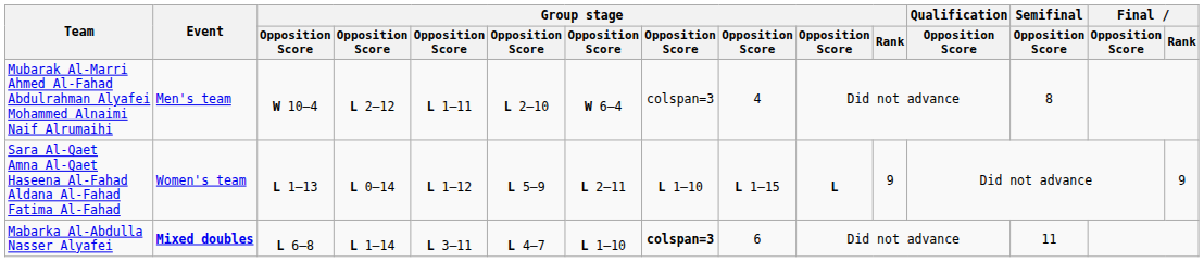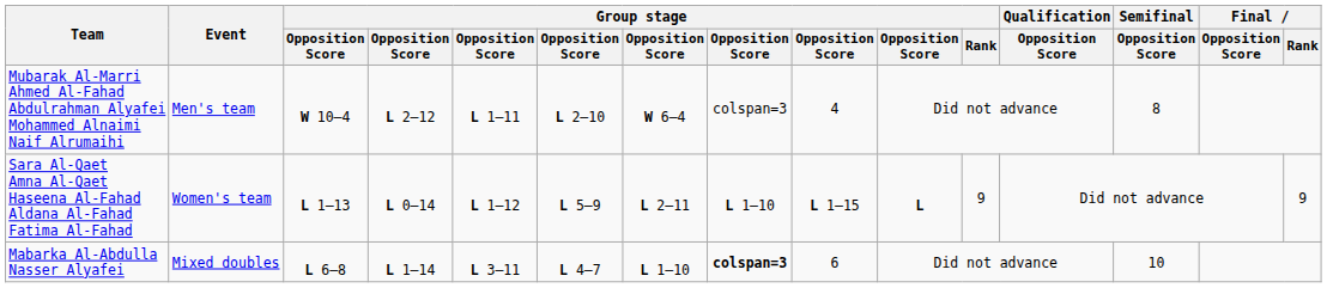Mabarka Al-Abdulla Nasser Alyafei | Event: bold -> normal
Mabarka Al-Abdulla Nasser Alyafei | Semifinal / Opposition Score: 11 -> 10
